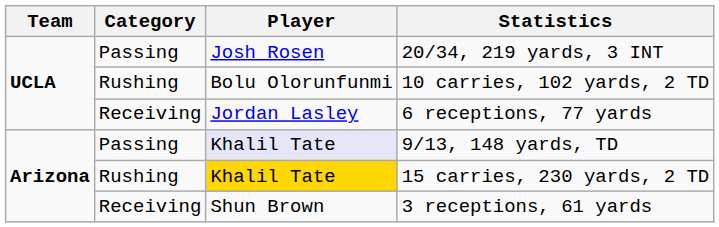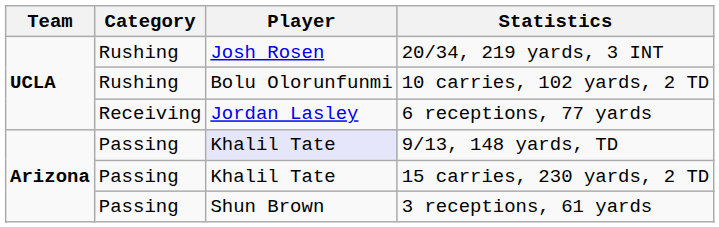20/34, 219 yards, 3 INT | Category: Passing -> Rushing
15 carries, 230 yards, 2 TD | Category: Rushing -> Passing
15 carries, 230 yards, 2 TD | Player: gold background -> no background
3 receptions, 61 yards | Category: Receiving -> Passing
